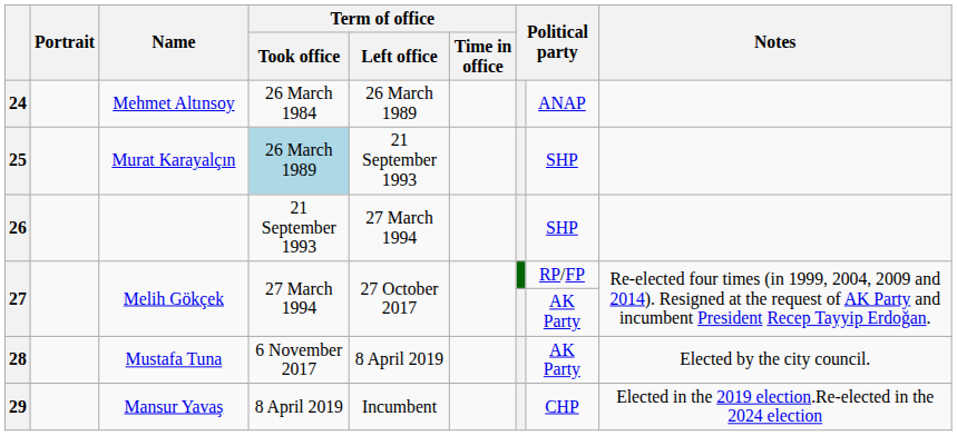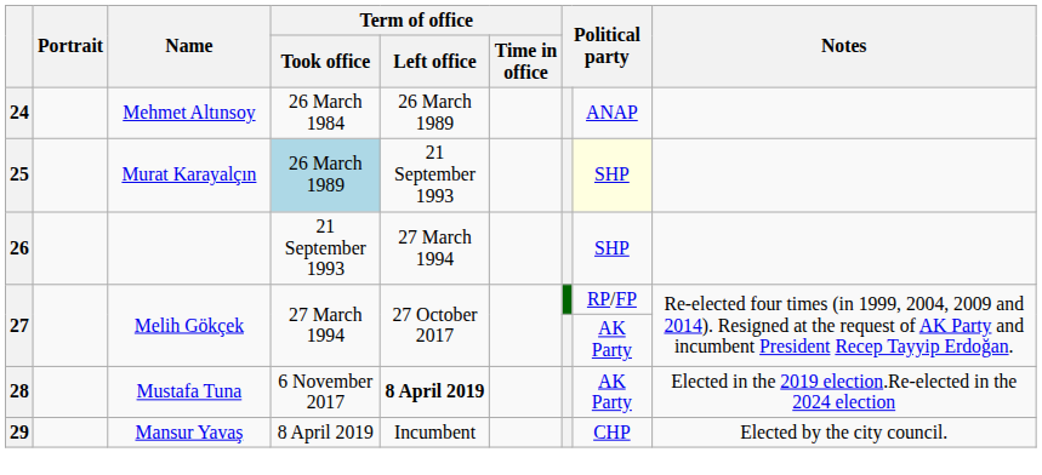25 | column 8: no background -> lightyellow background
28 | Term of office / Left office: normal -> bold
28 | Notes: Elected by the city council. -> Elected in the 2019 election.Re-elected in the 2024 election
29 | Notes: Elected in the 2019 election.Re-elected in the 2024 election -> Elected by the city council.
